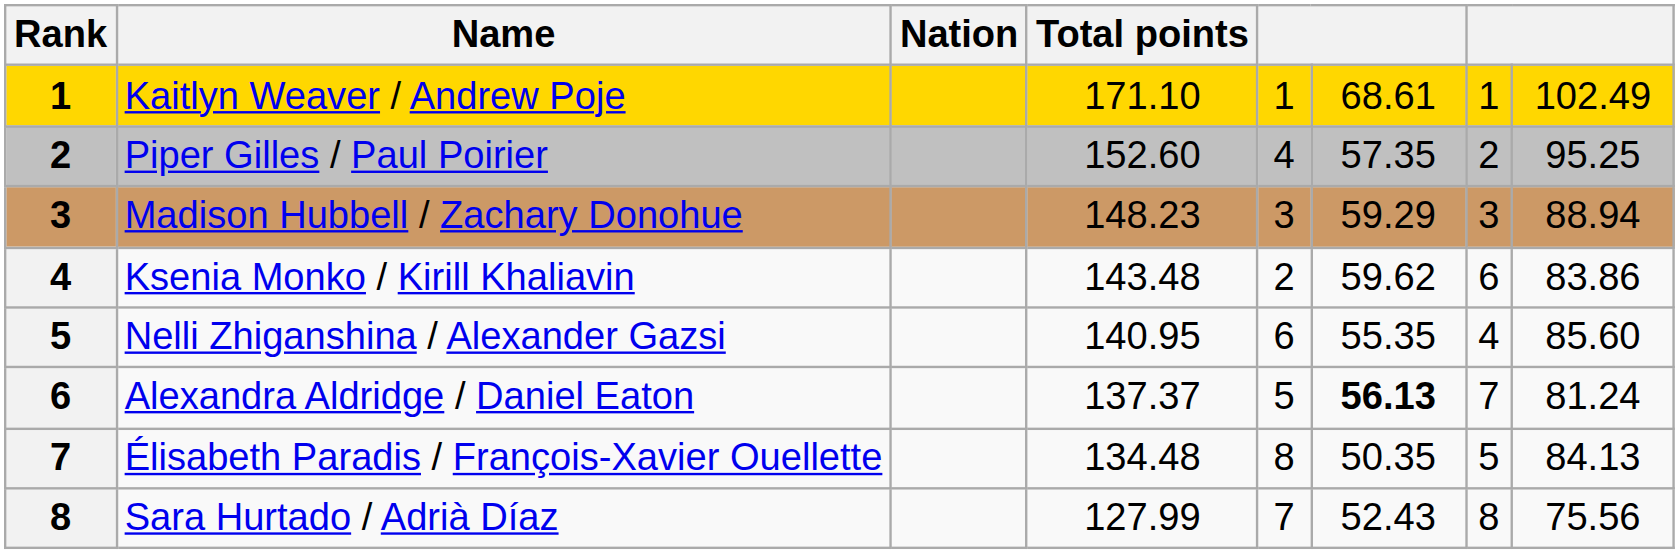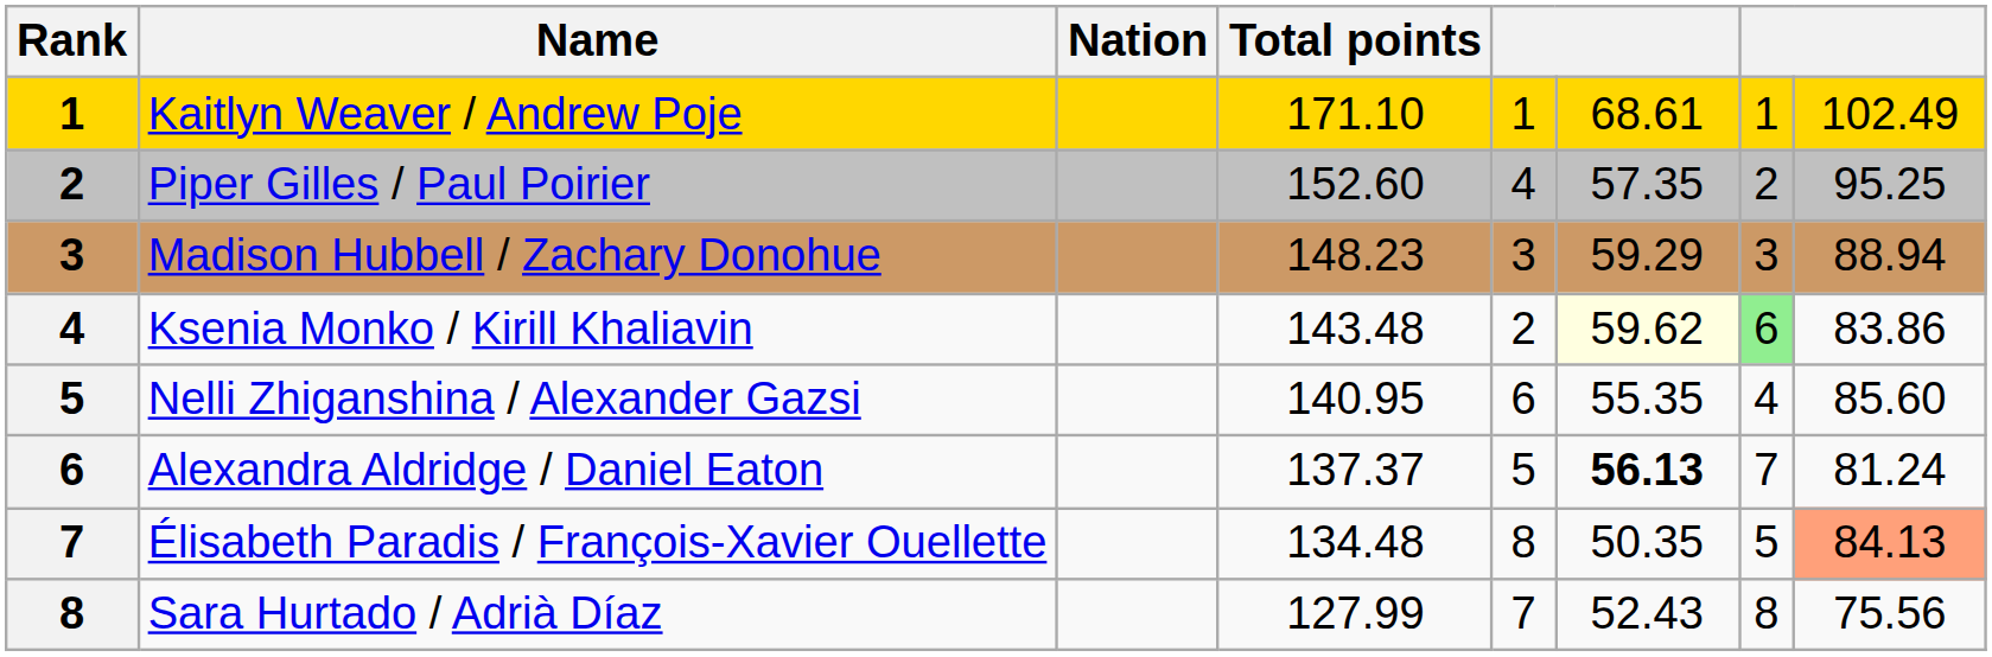Ksenia Monko / Kirill Khaliavin | column 6: no background -> lightyellow background
Ksenia Monko / Kirill Khaliavin | column 7: no background -> lightgreen background
Élisabeth Paradis / François-Xavier Ouellette | column 8: no background -> lightsalmon background
